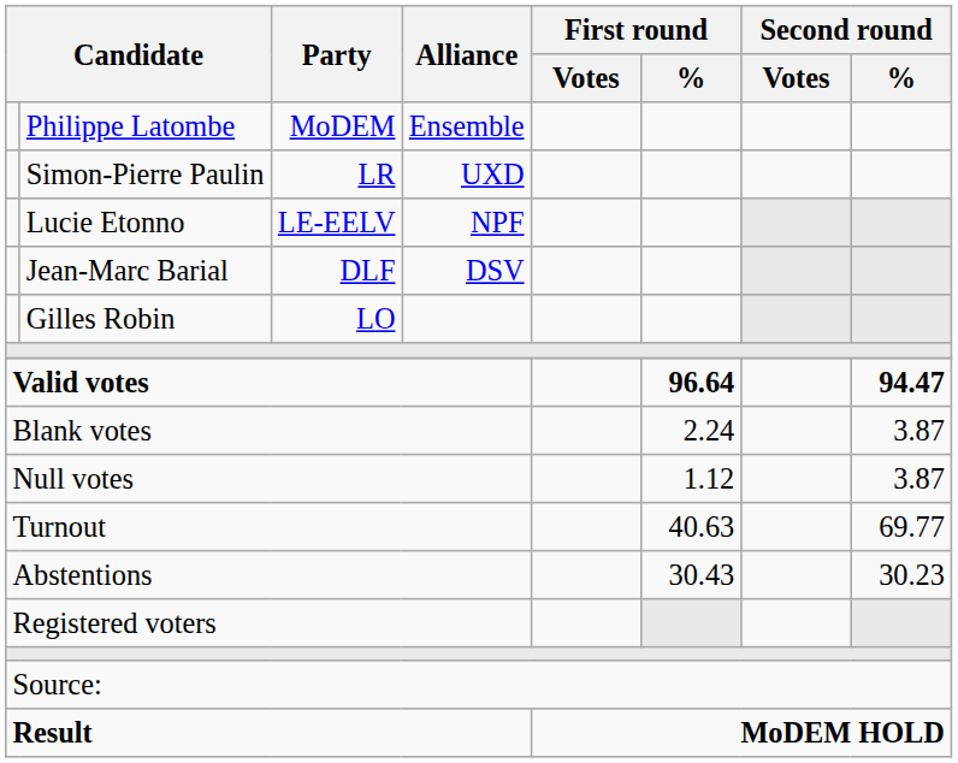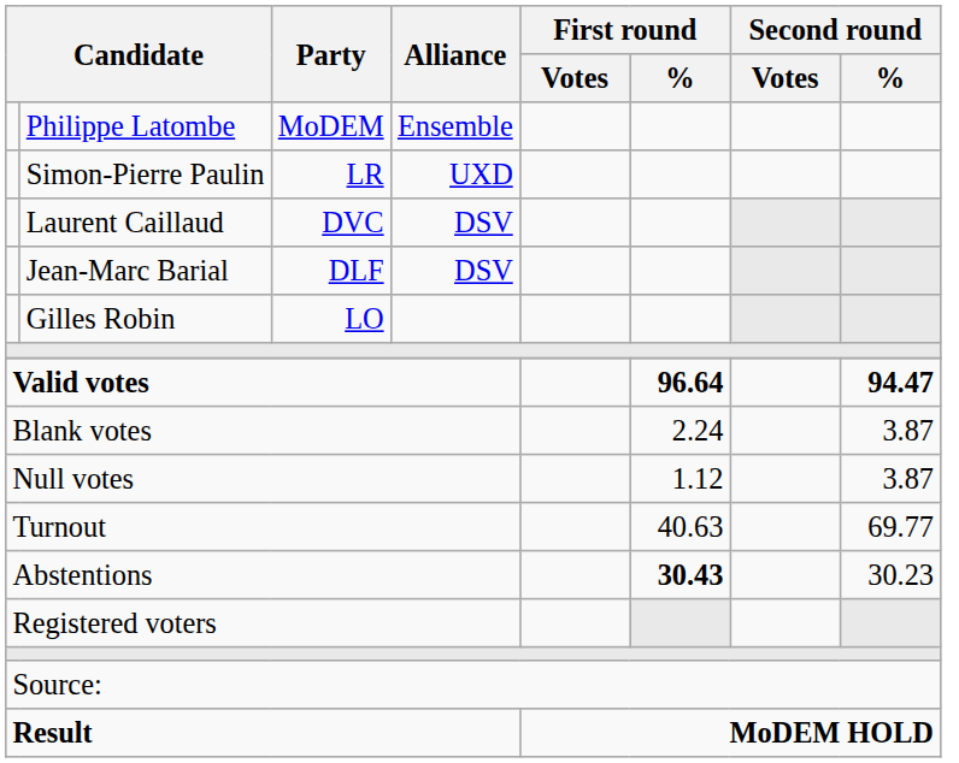- row: Lucie Etonno | LE-EELV | NPF
+ row: Laurent Caillaud | DVC | DSV
Abstentions | First round / %: normal -> bold
